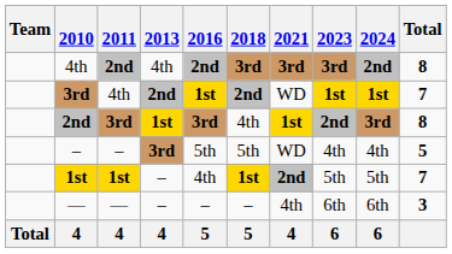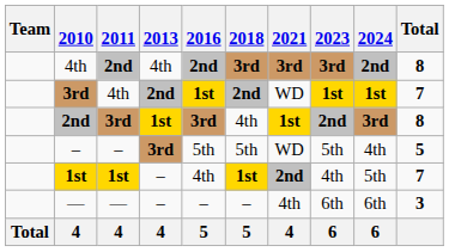row 5 | 2023: 4th -> 5th
row 6 | 2023: 5th -> 4th
